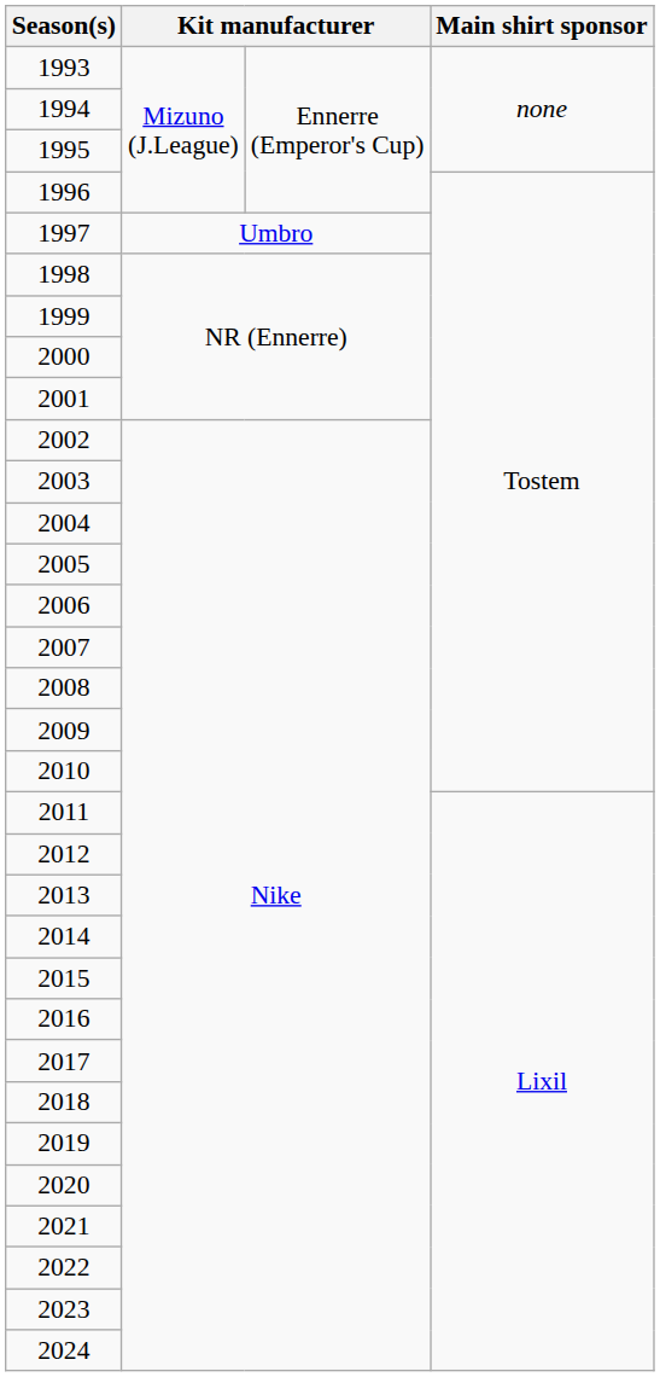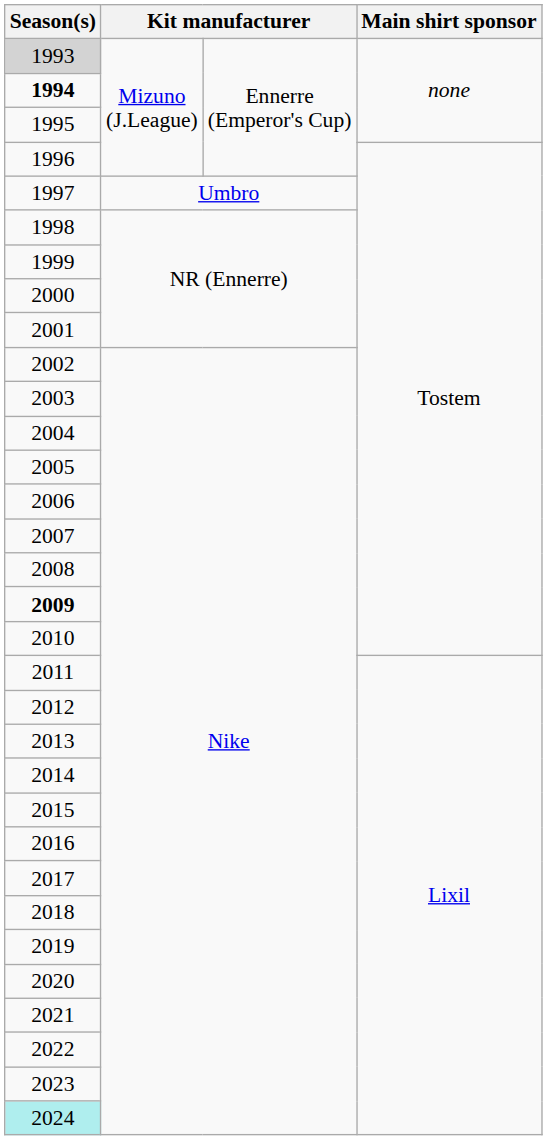1993 | Season(s): no background -> lightgrey background
1994 | Season(s): normal -> bold
2009 | Season(s): normal -> bold
2024 | Season(s): no background -> paleturquoise background
